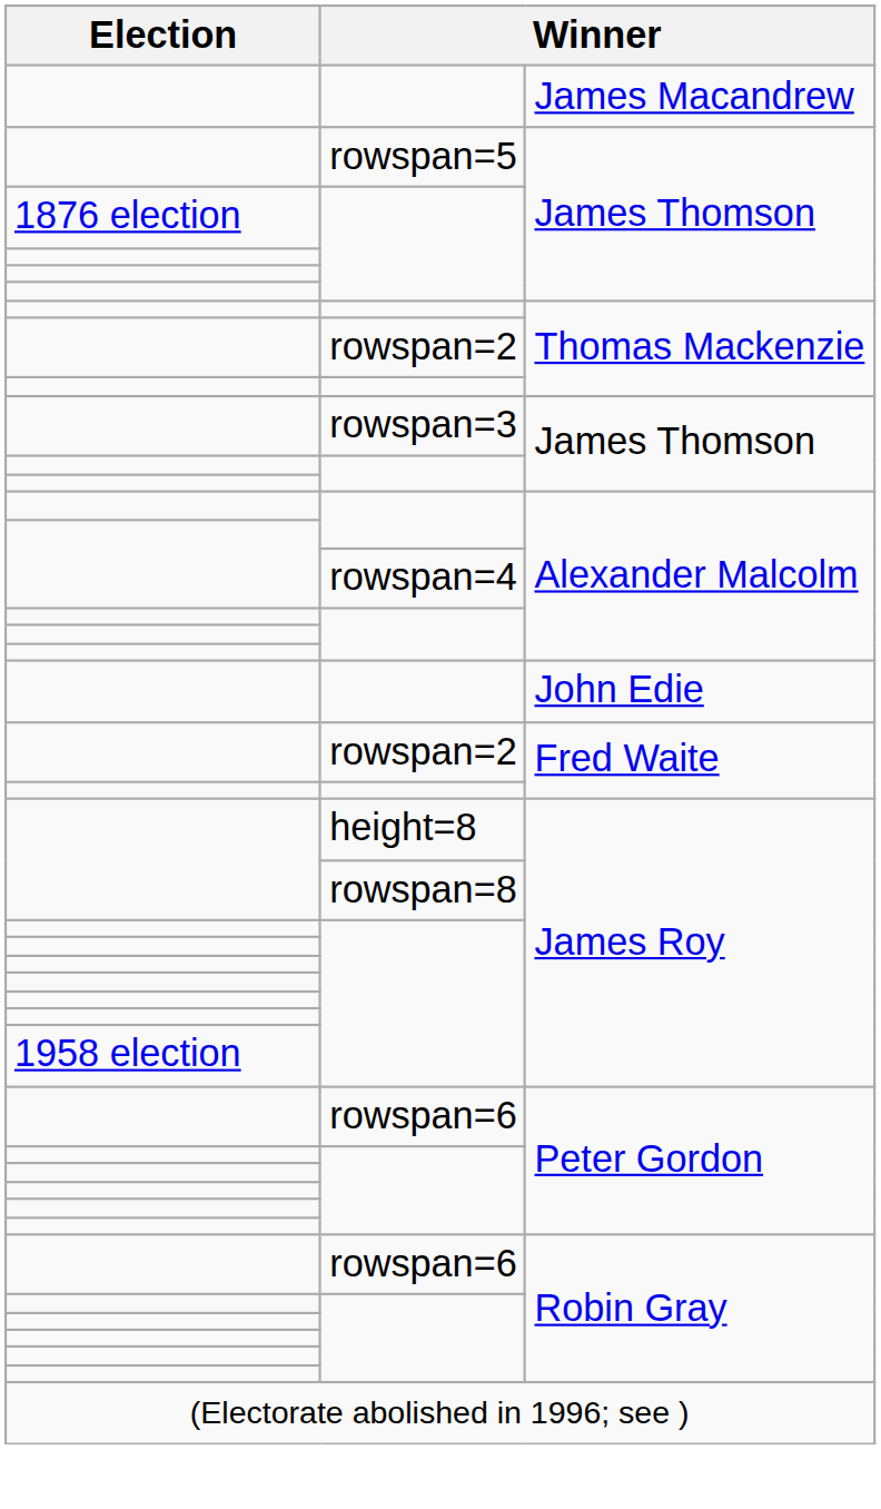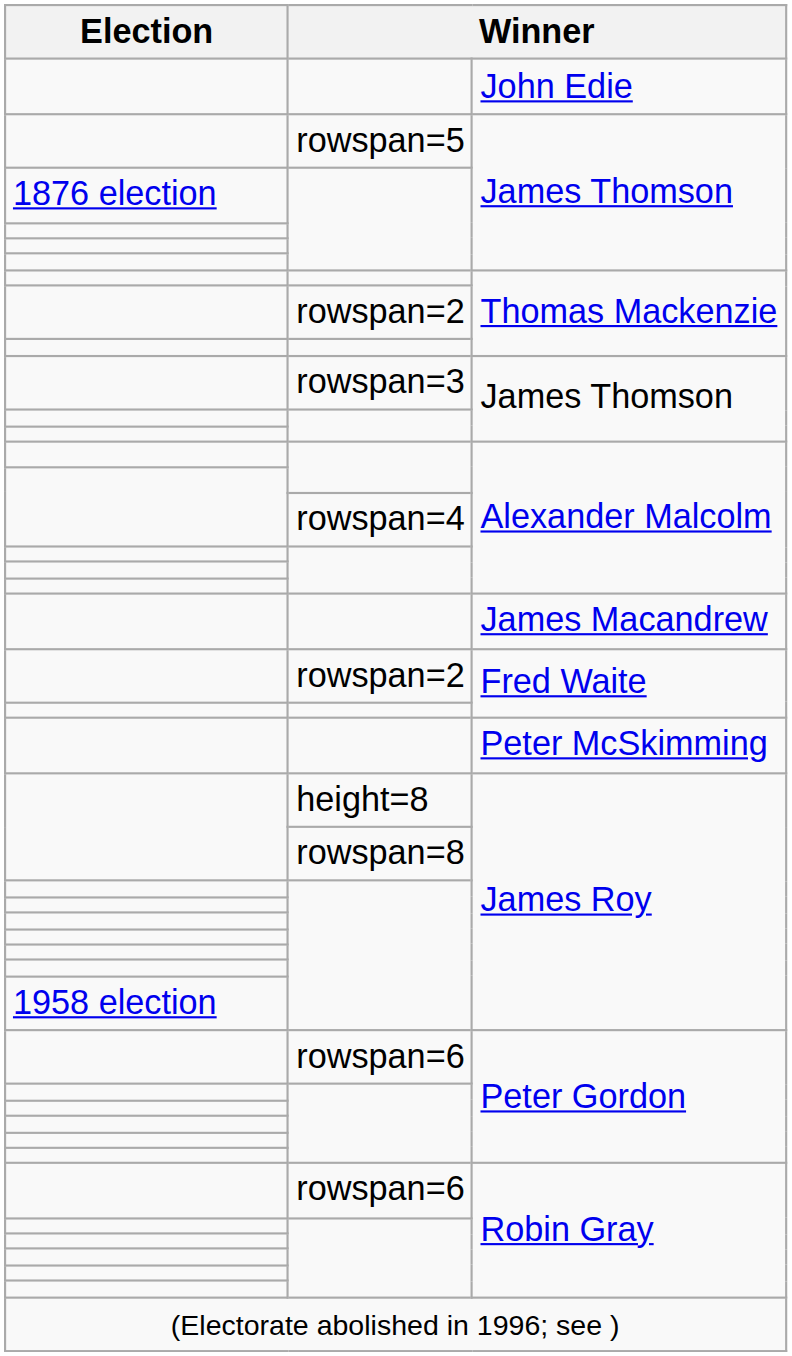rows swapped: James Macandrew <-> John Edie
+ row: Peter McSkimming
